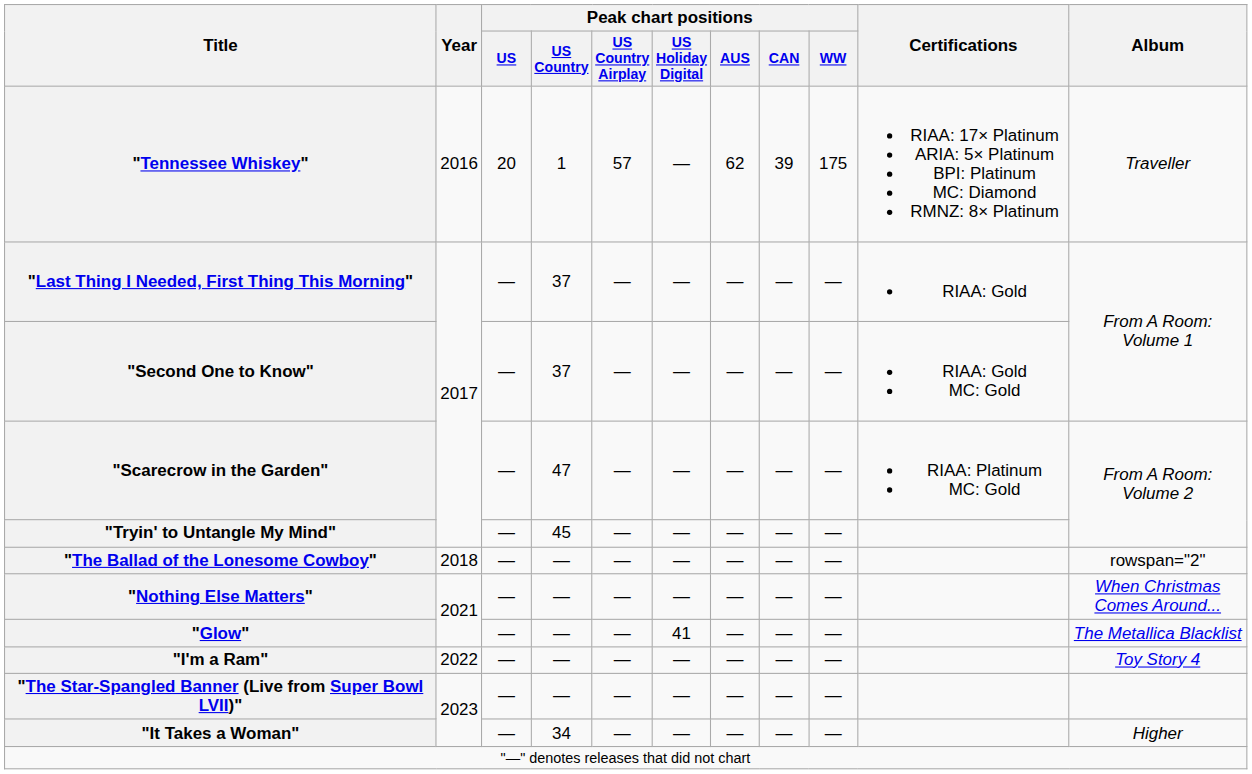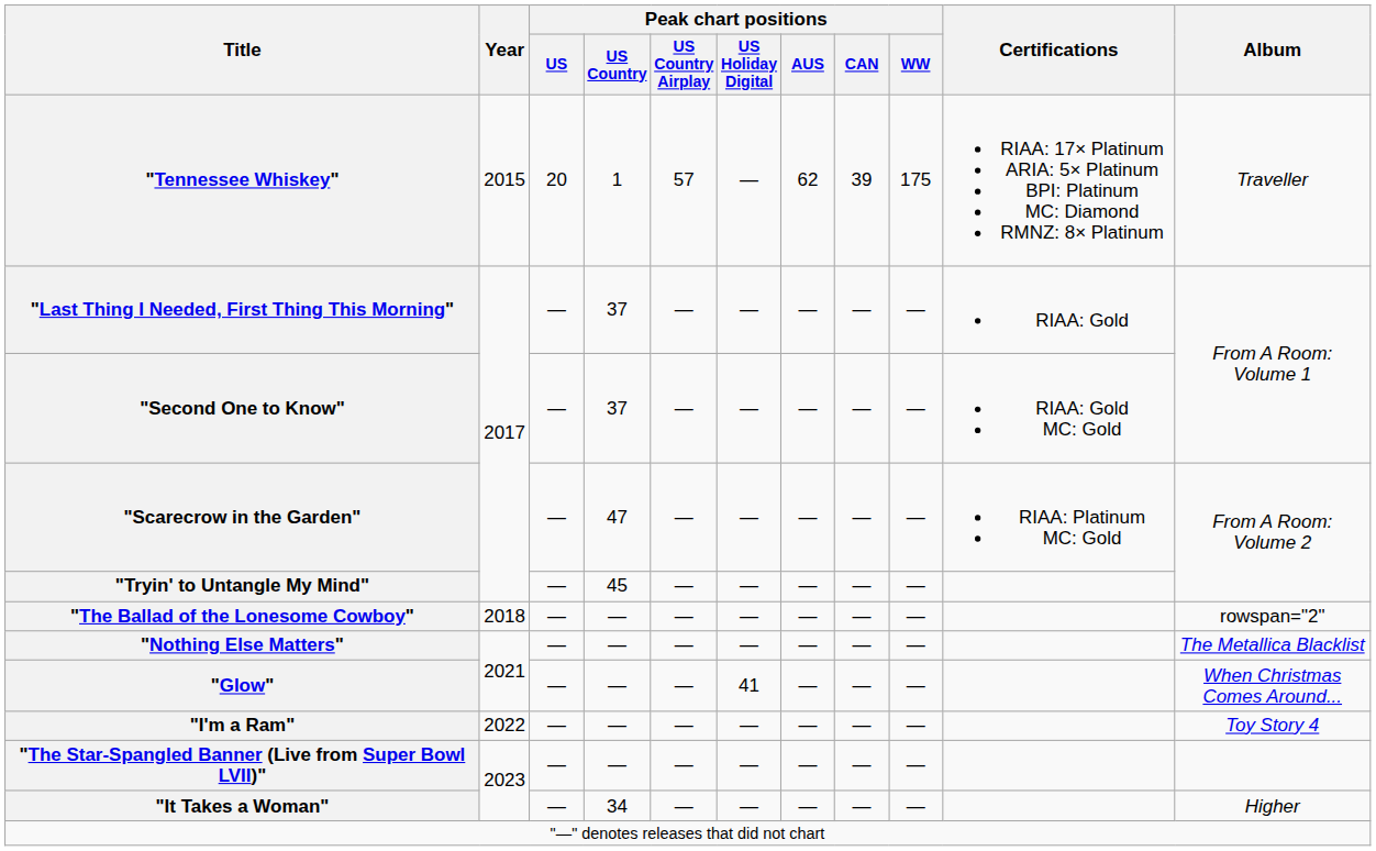"Tennessee Whiskey" | Year: 2016 -> 2015
"Nothing Else Matters" | Album: When Christmas Comes Around... -> The Metallica Blacklist
"Glow" | Album: The Metallica Blacklist -> When Christmas Comes Around...
